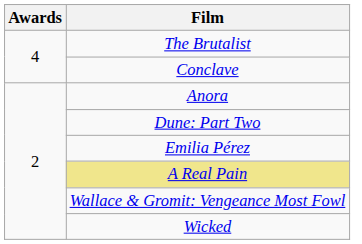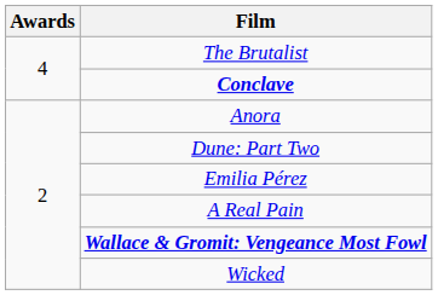Conclave | Film: normal -> bold
A Real Pain | Film: khaki background -> no background
Wallace & Gromit: Vengeance Most Fowl | Film: normal -> bold
